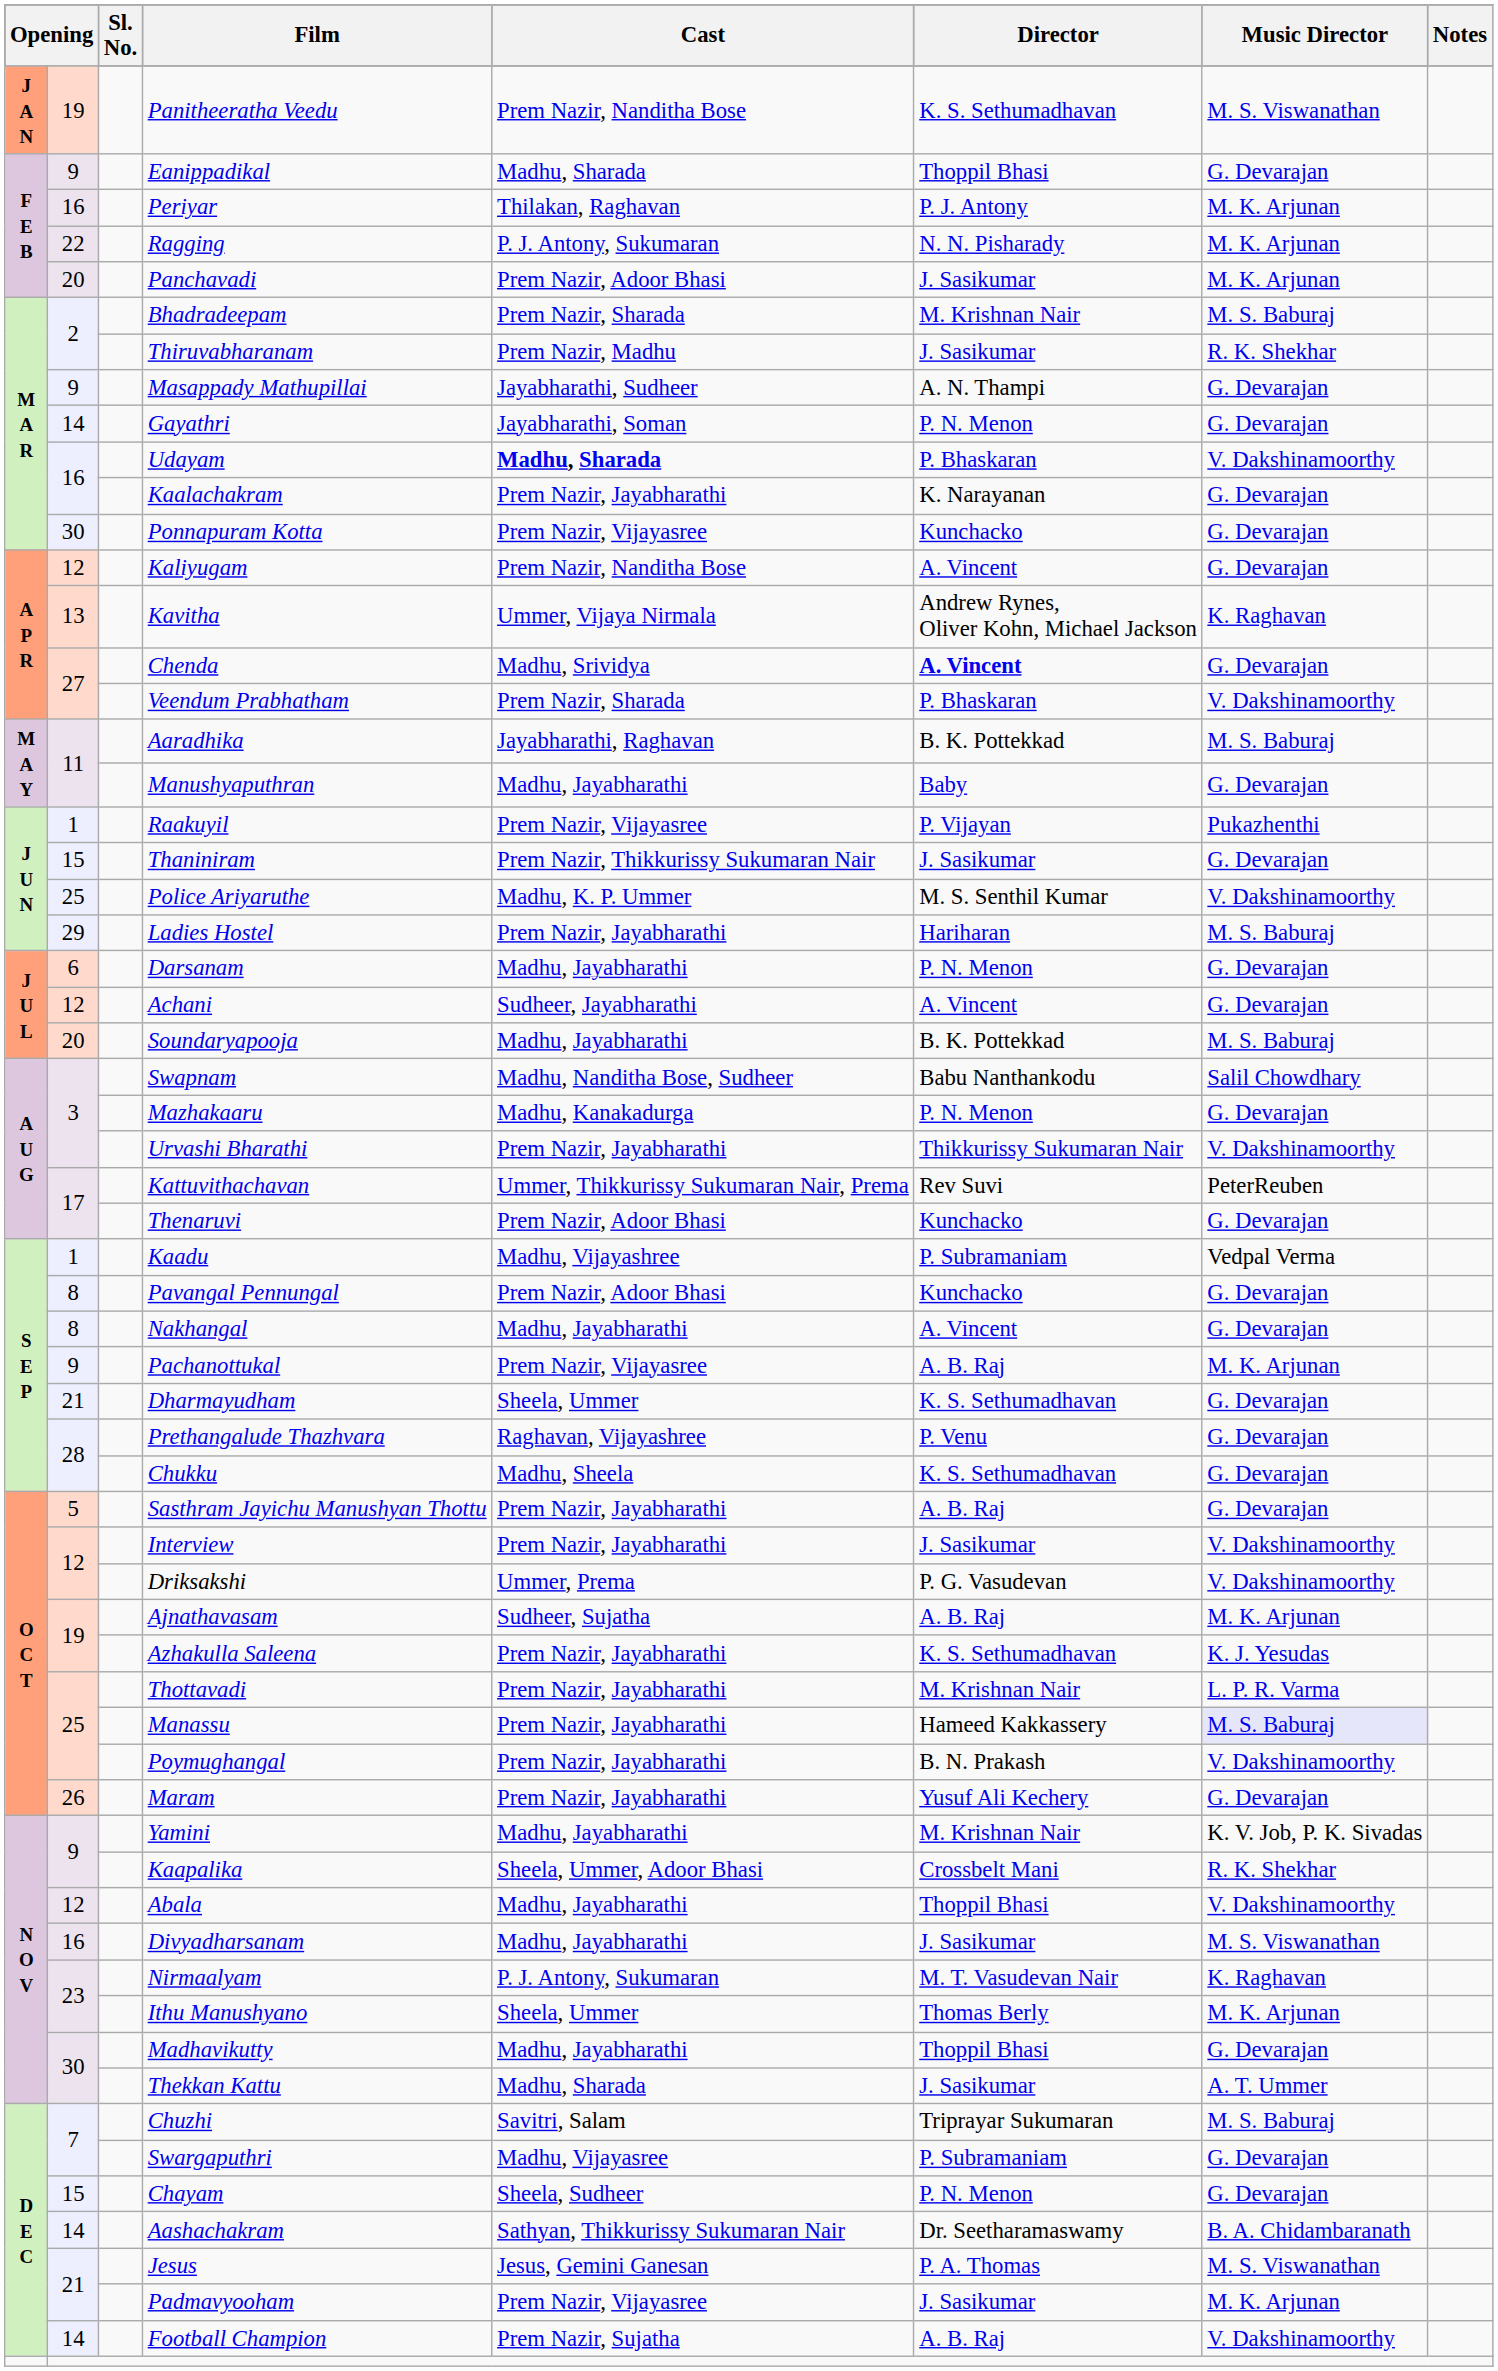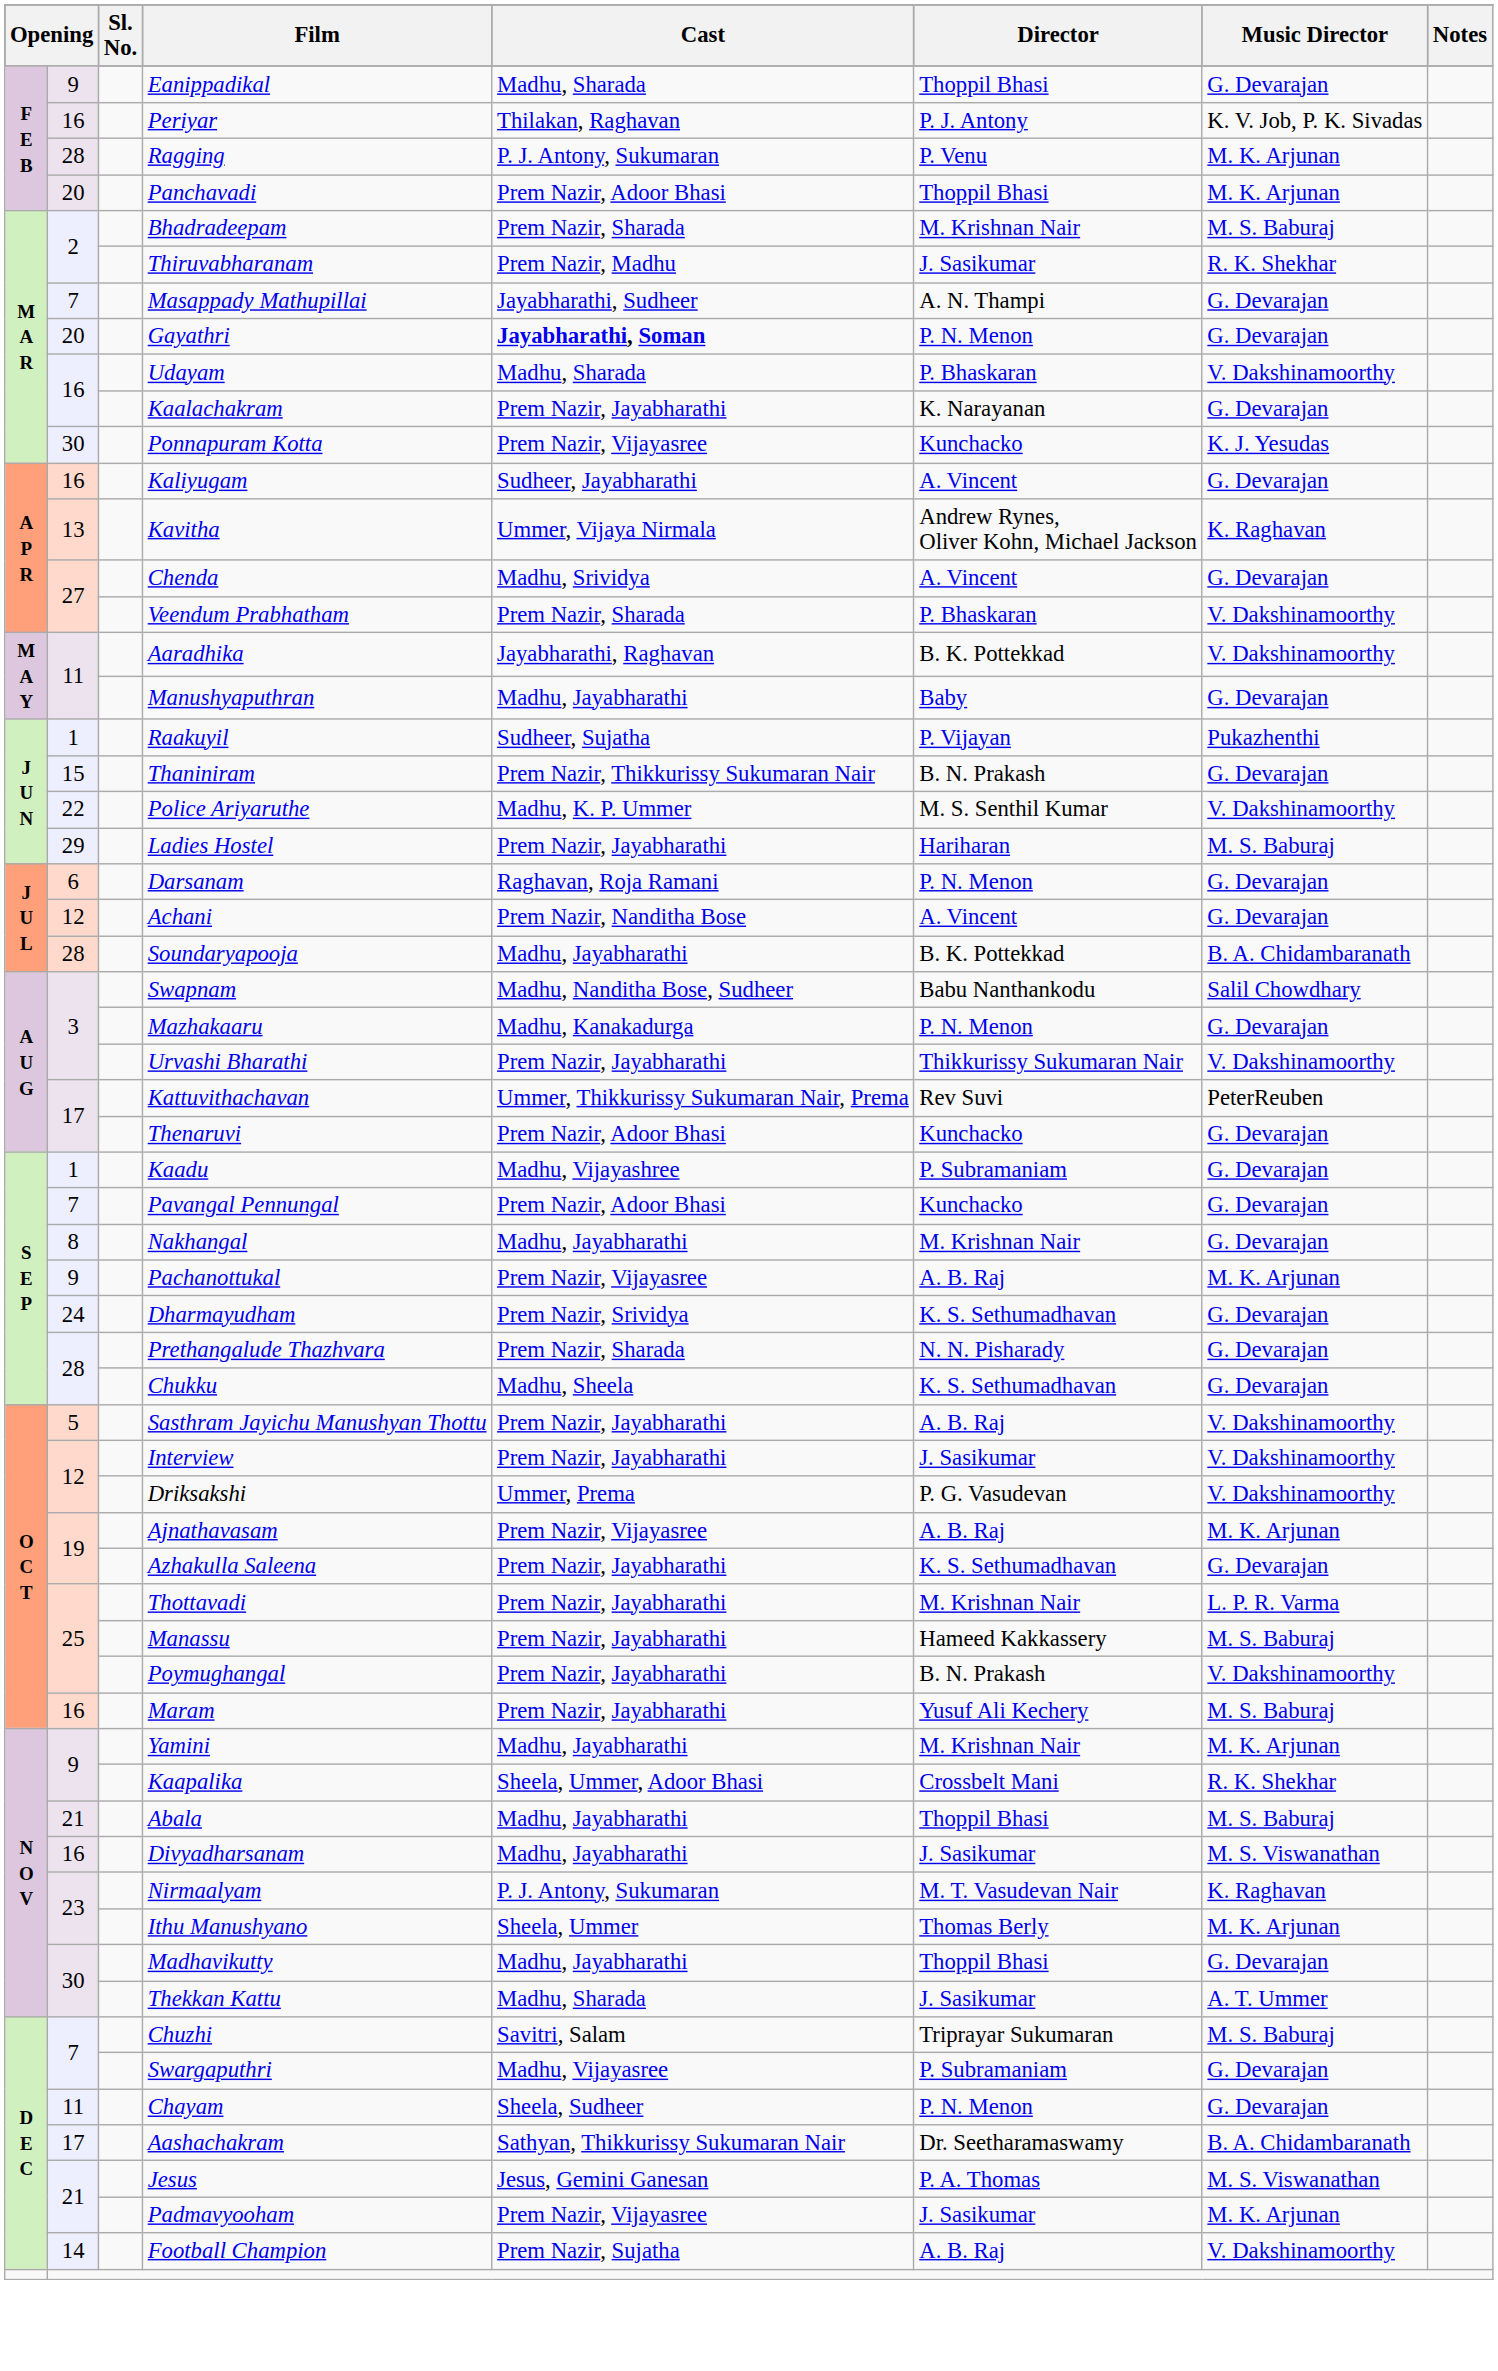- row: J A N | 19 | Panitheeratha Veedu | Prem Nazir, Nanditha Bose | K. S. Sethumadhavan | M. S. Viswanathan
Periyar | Music Director: M. K. Arjunan -> K. V. Job, P. K. Sivadas
Ragging | column 2: 22 -> 28
Ragging | Director: N. N. Pisharady -> P. Venu
Panchavadi | Director: J. Sasikumar -> Thoppil Bhasi
Masappady Mathupillai | column 2: 9 -> 7
Gayathri | column 2: 14 -> 20
Gayathri | Cast: normal -> bold
Udayam | Cast: bold -> normal
Ponnapuram Kotta | Music Director: G. Devarajan -> K. J. Yesudas
Kaliyugam | column 2: 12 -> 16
Kaliyugam | Cast: Prem Nazir, Nanditha Bose -> Sudheer, Jayabharathi
Chenda | Director: bold -> normal
Aaradhika | Music Director: M. S. Baburaj -> V. Dakshinamoorthy
Raakuyil | Cast: Prem Nazir, Vijayasree -> Sudheer, Sujatha
Thaniniram | Director: J. Sasikumar -> B. N. Prakash
Police Ariyaruthe | column 2: 25 -> 22
Darsanam | Cast: Madhu, Jayabharathi -> Raghavan, Roja Ramani
Achani | Cast: Sudheer, Jayabharathi -> Prem Nazir, Nanditha Bose
Soundaryapooja | column 2: 20 -> 28
Soundaryapooja | Music Director: M. S. Baburaj -> B. A. Chidambaranath
Kaadu | Music Director: Vedpal Verma -> G. Devarajan
Pavangal Pennungal | column 2: 8 -> 7
Nakhangal | Director: A. Vincent -> M. Krishnan Nair
Dharmayudham | column 2: 21 -> 24
Dharmayudham | Cast: Sheela, Ummer -> Prem Nazir, Srividya
Prethangalude Thazhvara | Cast: Raghavan, Vijayashree -> Prem Nazir, Sharada
Prethangalude Thazhvara | Director: P. Venu -> N. N. Pisharady
Sasthram Jayichu Manushyan Thottu | Music Director: G. Devarajan -> V. Dakshinamoorthy
Ajnathavasam | Cast: Sudheer, Sujatha -> Prem Nazir, Vijayasree
Azhakulla Saleena | Music Director: K. J. Yesudas -> G. Devarajan
Manassu | Music Director: lavender background -> no background
Maram | column 2: 26 -> 16
Maram | Music Director: G. Devarajan -> M. S. Baburaj
Yamini | Music Director: K. V. Job, P. K. Sivadas -> M. K. Arjunan
Abala | column 2: 12 -> 21
Abala | Music Director: V. Dakshinamoorthy -> M. S. Baburaj
Chayam | column 2: 15 -> 11
Aashachakram | column 2: 14 -> 17
